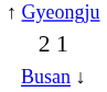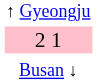row 2 | column 1: no background -> pink background
